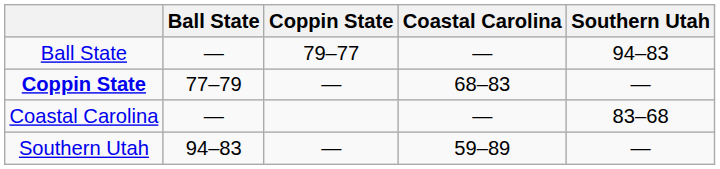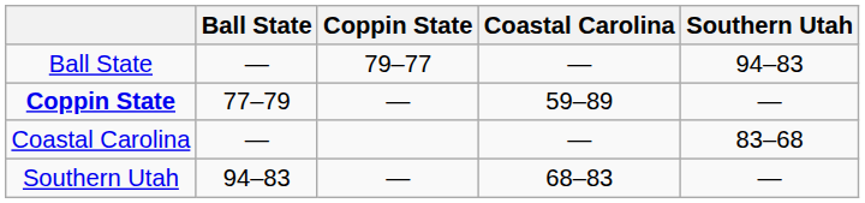row 3 | Coastal Carolina: 68–83 -> 59–89
row 5 | Coastal Carolina: 59–89 -> 68–83
